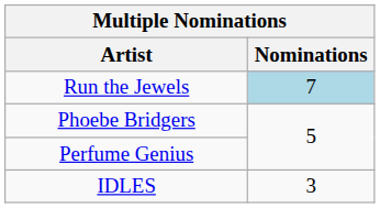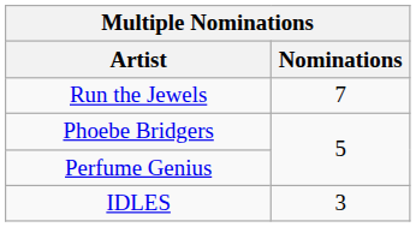Run the Jewels | Nominations: lightblue background -> no background
